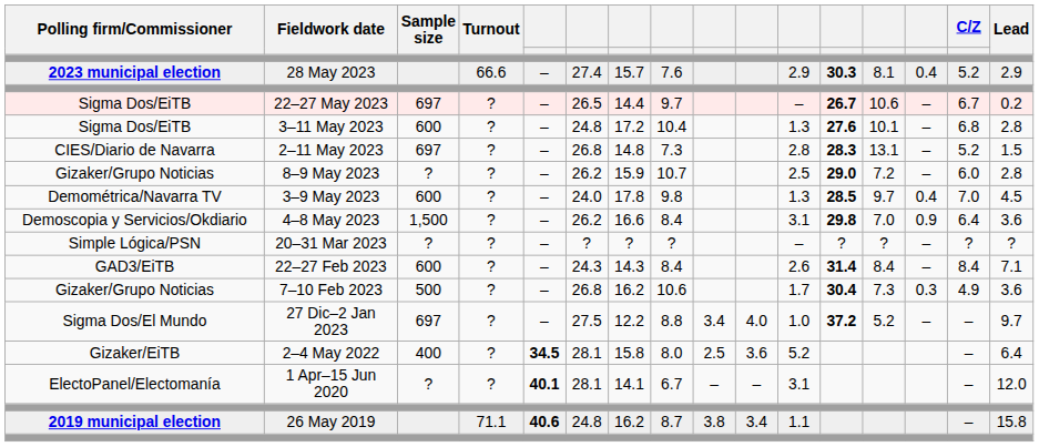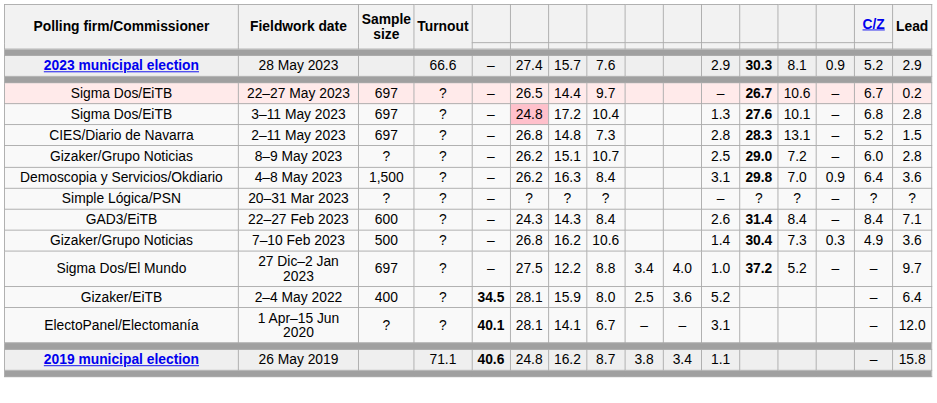28 May 2023 | column 14: 0.4 -> 0.9
3–11 May 2023 | Sample size: 600 -> 697
3–11 May 2023 | column 6: no background -> pink background
8–9 May 2023 | column 7: 15.9 -> 15.1
- row: Demométrica/Navarra TV | 3–9 May 2023 | 600 | ? | – | 24.0 | 17.8 | 9.8 | 1.3 | 28.5 | 9.7 | 0.4 | 7.0 | 4.5
4–8 May 2023 | column 7: 16.6 -> 16.3
7–10 Feb 2023 | column 11: 1.7 -> 1.4
2–4 May 2022 | column 7: 15.8 -> 15.9
